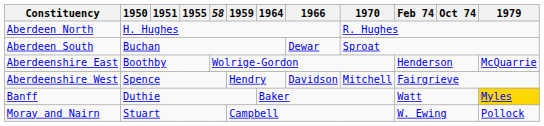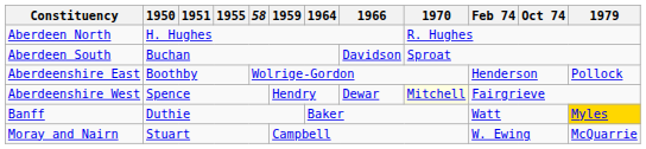Aberdeen South | 1966: Dewar -> Davidson
Aberdeenshire East | 1979: McQuarrie -> Pollock
Aberdeenshire West | 1966: Davidson -> Dewar
Aberdeenshire West | 1970: no background -> lightyellow background
Moray and Nairn | 1979: Pollock -> McQuarrie
